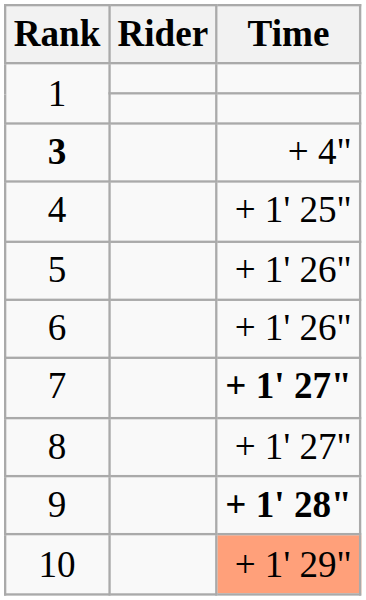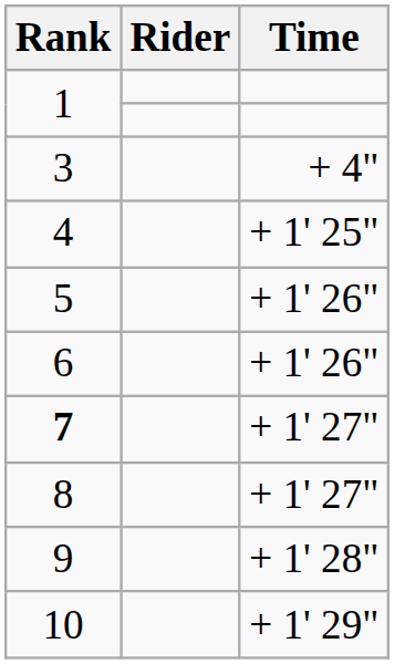3 | Rank: bold -> normal
7 | Rank: normal -> bold
7 | Time: bold -> normal
9 | Time: bold -> normal
10 | Time: lightsalmon background -> no background
